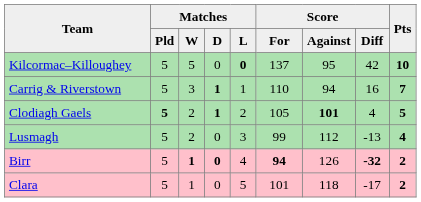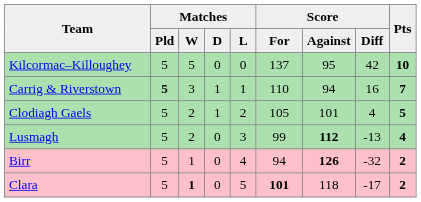Kilcormac–Killoughey | Matches / L: bold -> normal
Carrig & Riverstown | Matches / Pld: normal -> bold
Carrig & Riverstown | Matches / D: bold -> normal
Clodiagh Gaels | Matches / Pld: bold -> normal
Clodiagh Gaels | Matches / D: bold -> normal
Clodiagh Gaels | Score / Against: bold -> normal
Lusmagh | Score / Against: normal -> bold
Birr | Matches / W: bold -> normal
Birr | Matches / D: bold -> normal
Birr | Score / For: bold -> normal
Birr | Score / Against: normal -> bold
Birr | Score / Diff: bold -> normal
Clara | Matches / W: normal -> bold
Clara | Score / For: normal -> bold
